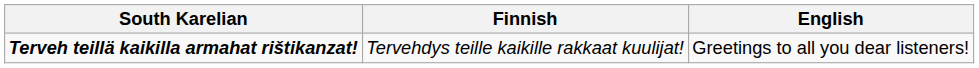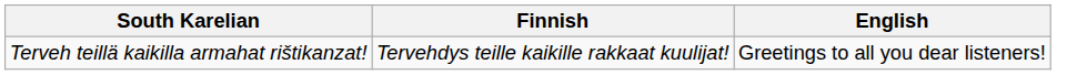row 2 | South Karelian: bold -> normal
